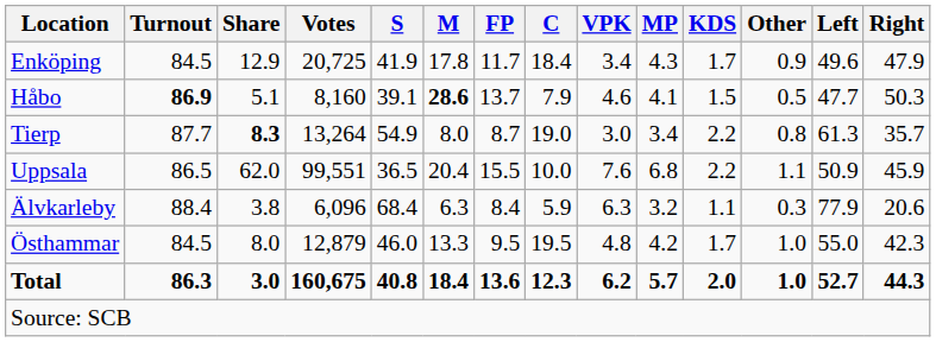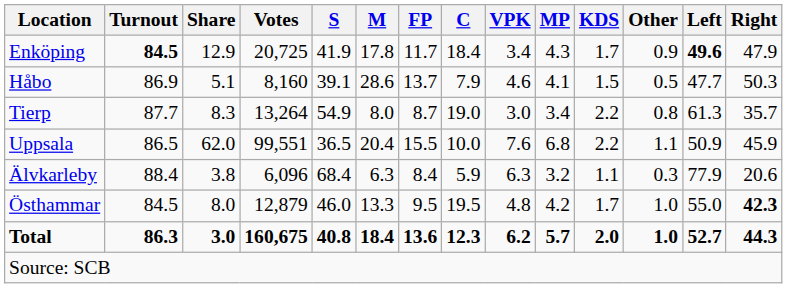Enköping | Turnout: normal -> bold
Enköping | Left: normal -> bold
Håbo | Turnout: bold -> normal
Håbo | M: bold -> normal
Tierp | Share: bold -> normal
Östhammar | Right: normal -> bold
